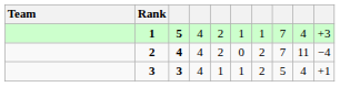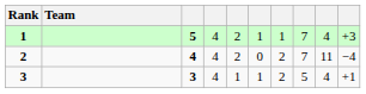columns swapped: Rank <-> Team
